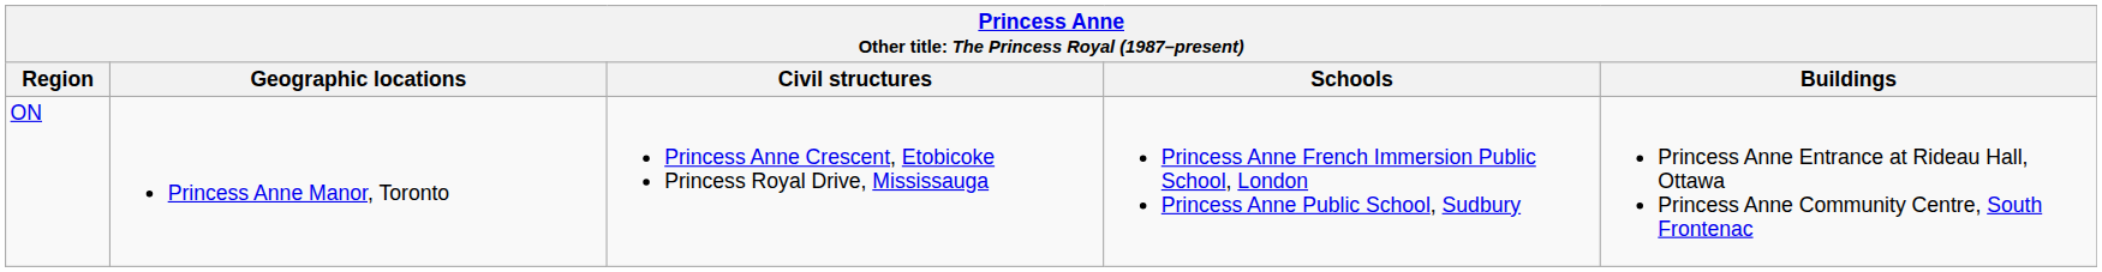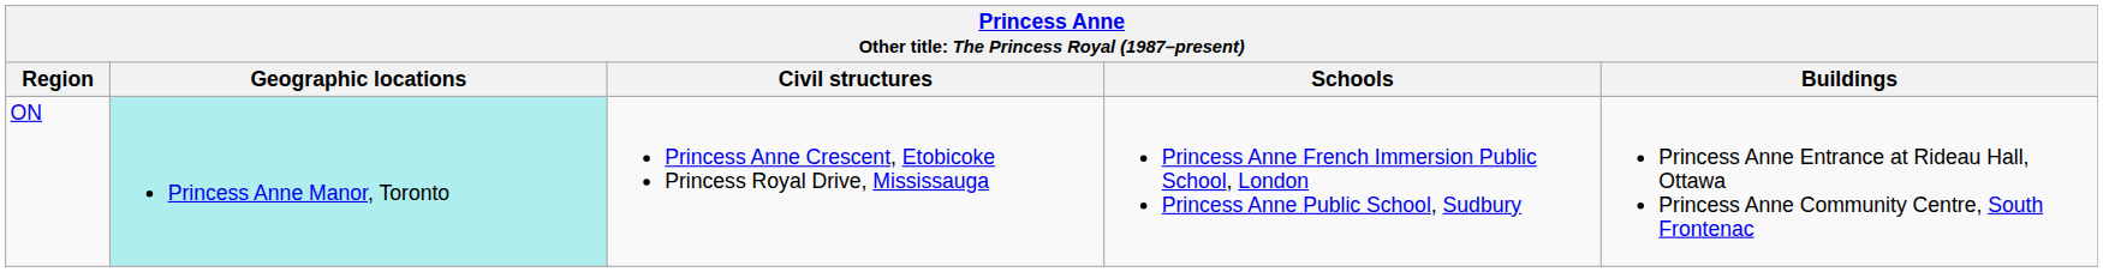ON | Geographic locations: no background -> paleturquoise background
